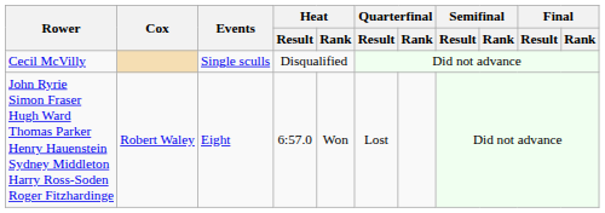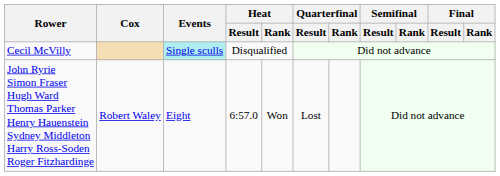Cecil McVilly | Events: no background -> paleturquoise background
